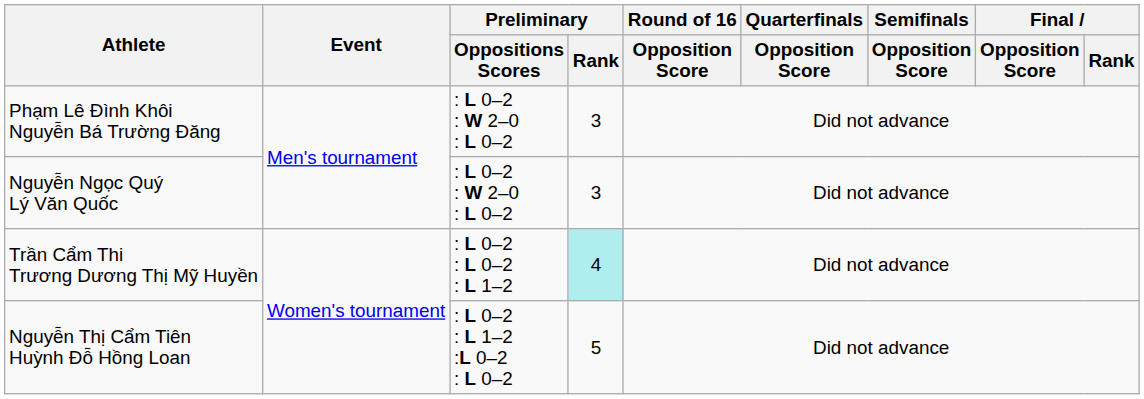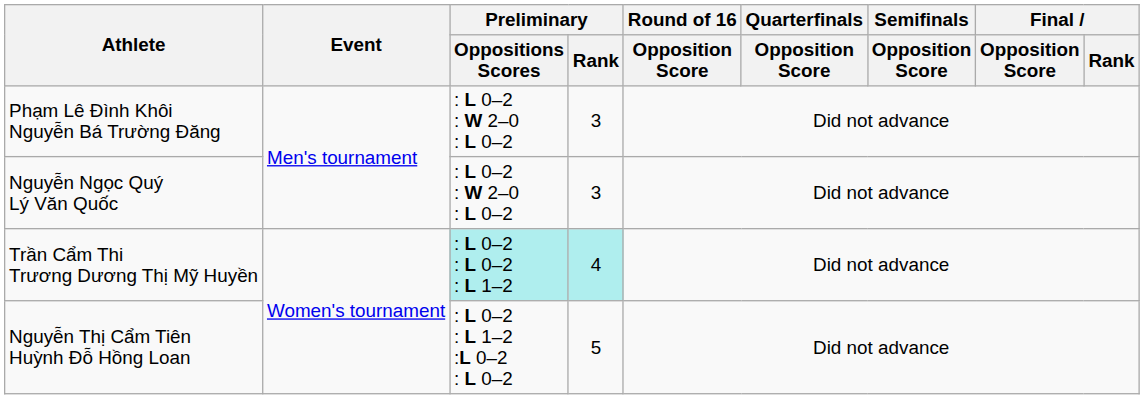Trần Cẩm Thi Trương Dương Thị Mỹ Huyền | Preliminary / Oppositions Scores: no background -> paleturquoise background
